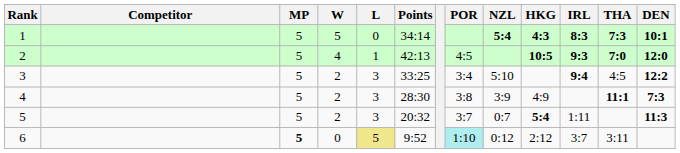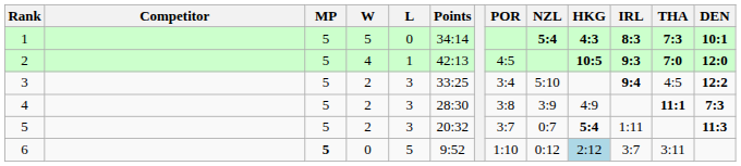6 | L: khaki background -> no background
6 | POR: paleturquoise background -> no background
6 | HKG: no background -> lightblue background
